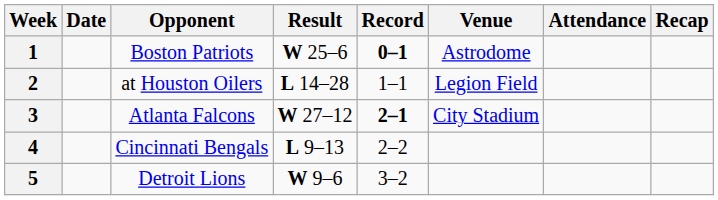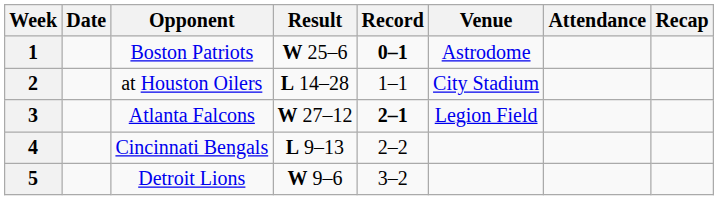2 | Venue: Legion Field -> City Stadium
3 | Venue: City Stadium -> Legion Field
